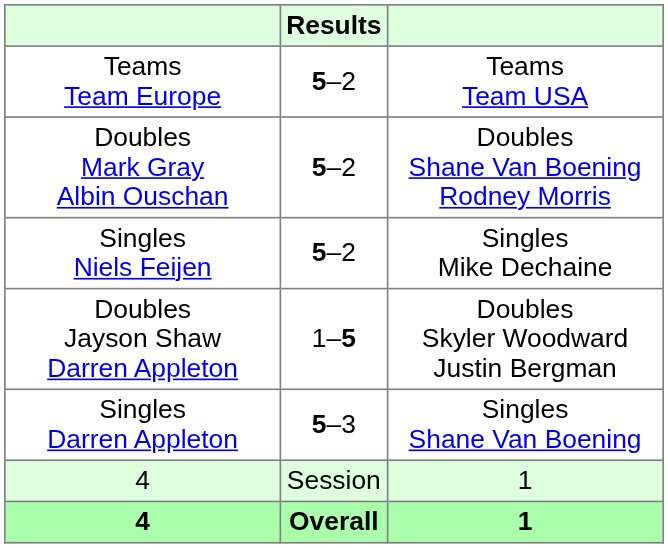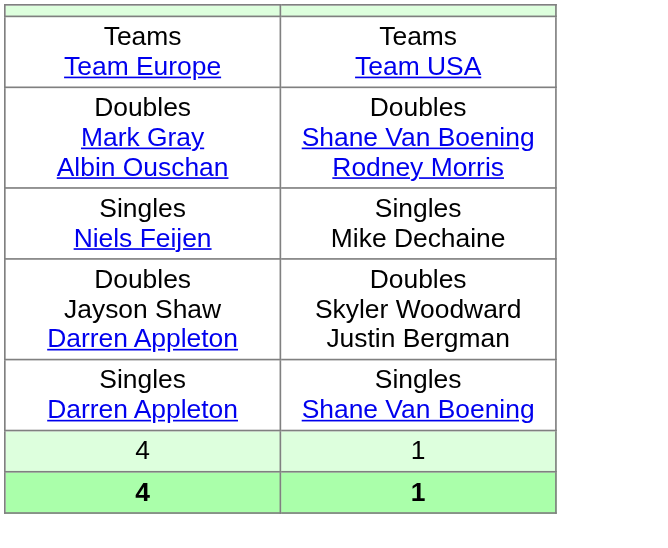- column: Results | 5–2 | 5–2 | 5–2 | 1–5 | 5–3 | Session | Overall
